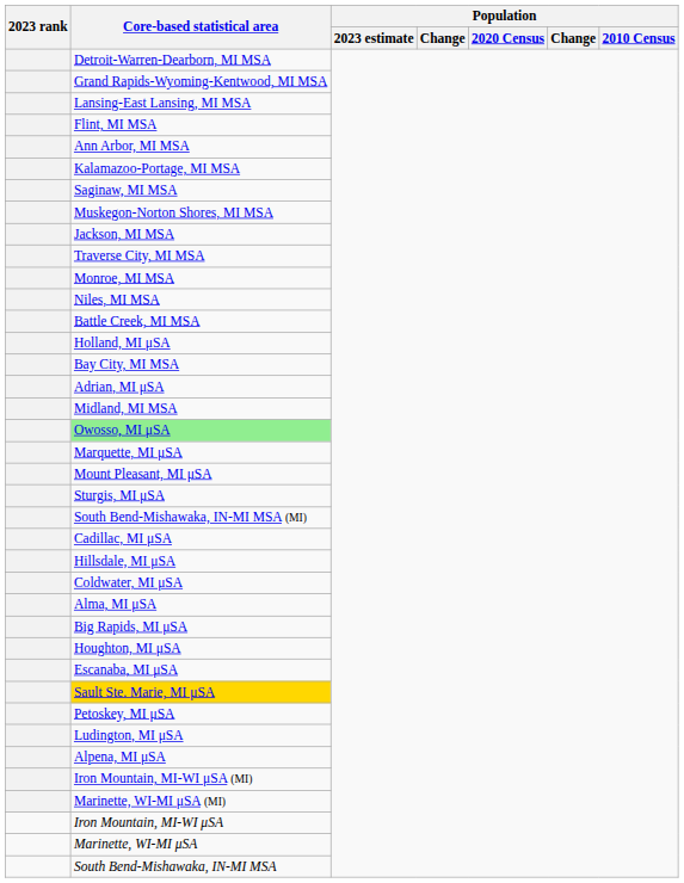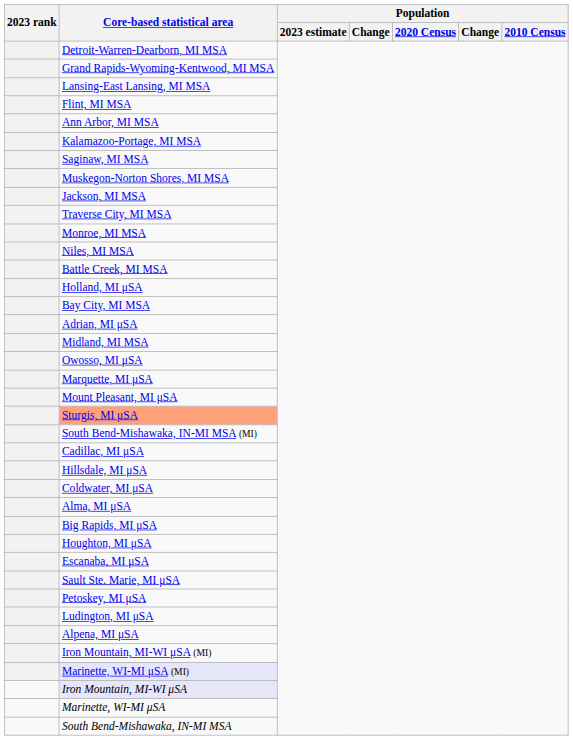Owosso, MI μSA | Core-based statistical area: lightgreen background -> no background
Sturgis, MI μSA | Core-based statistical area: no background -> lightsalmon background
Sault Ste. Marie, MI μSA | Core-based statistical area: gold background -> no background
Marinette, WI-MI μSA (MI) | Core-based statistical area: no background -> lavender background
Iron Mountain, MI-WI μSA | Core-based statistical area: no background -> lavender background
